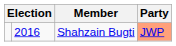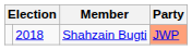Shahzain Bugti | column 2: 2016 -> 2018
